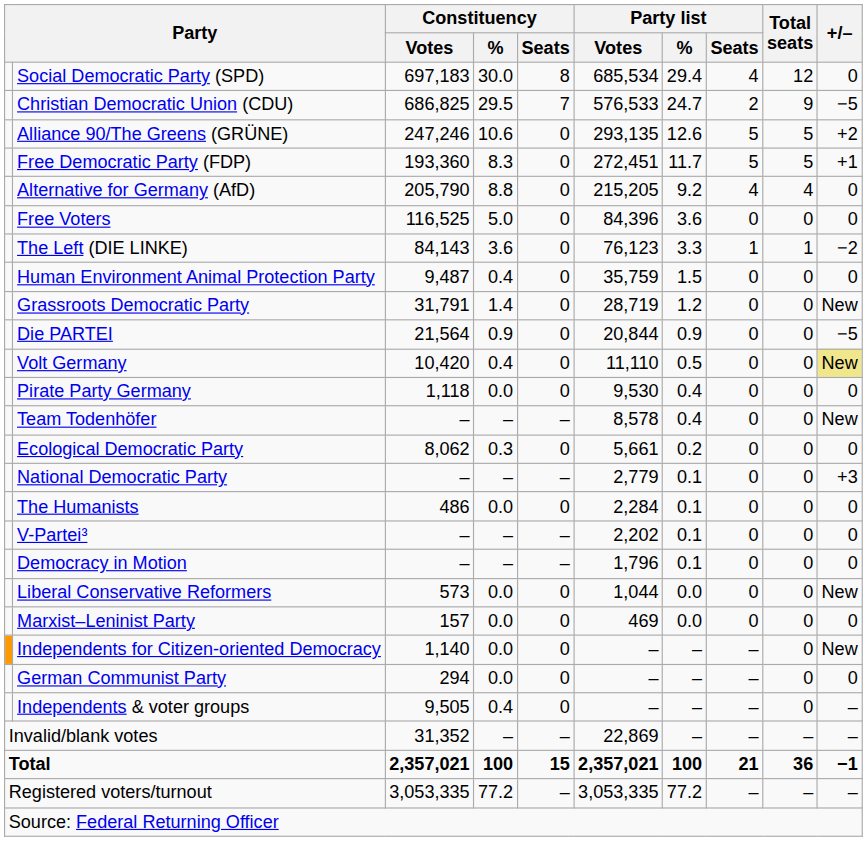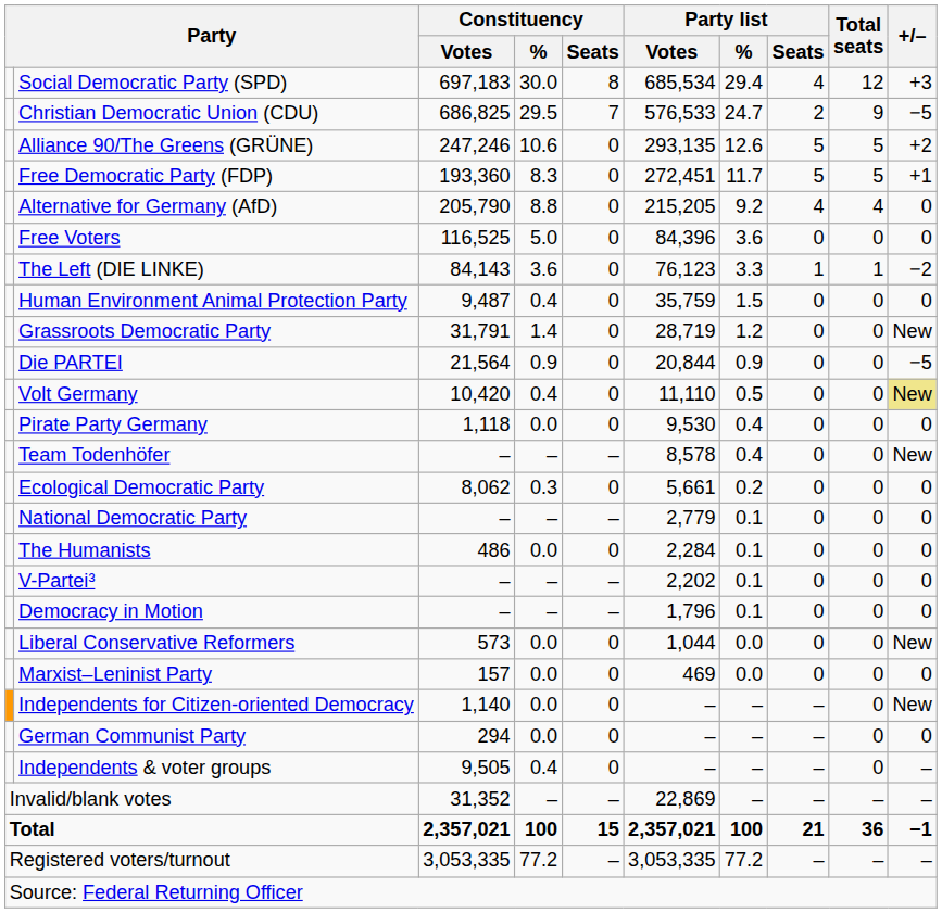Social Democratic Party (SPD) | +/–: 0 -> +3
National Democratic Party | +/–: +3 -> 0
